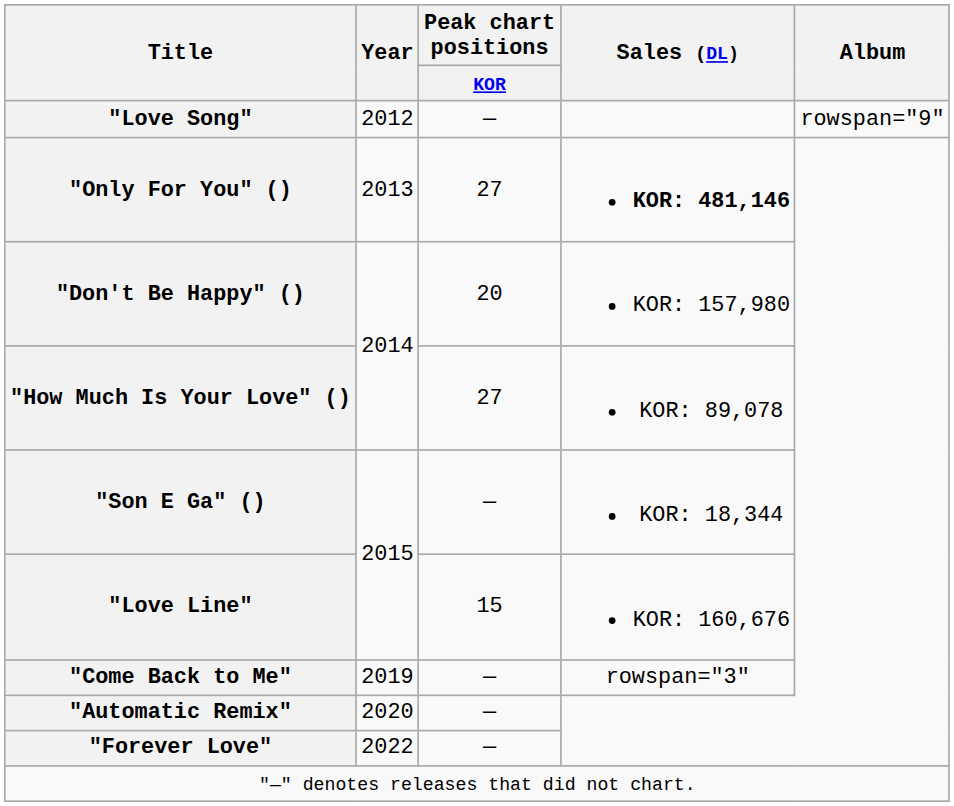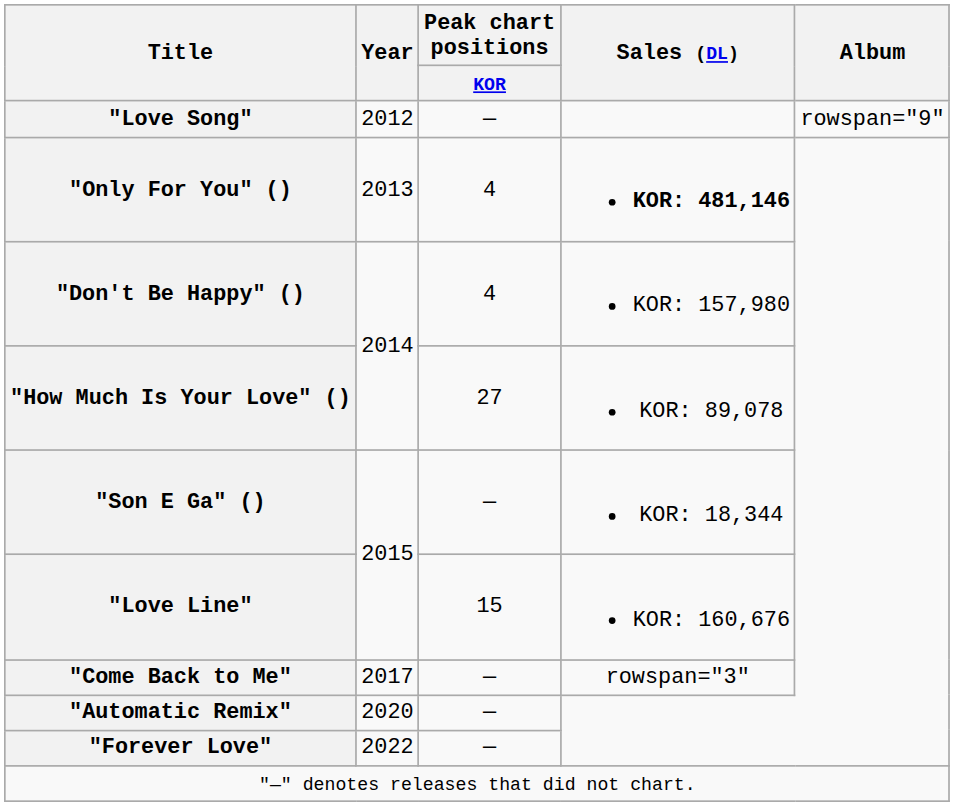"Only For You" () | Peak chart positions / KOR: 27 -> 4
"Don't Be Happy" () | Peak chart positions / KOR: 20 -> 4
"Come Back to Me" | Year: 2019 -> 2017
